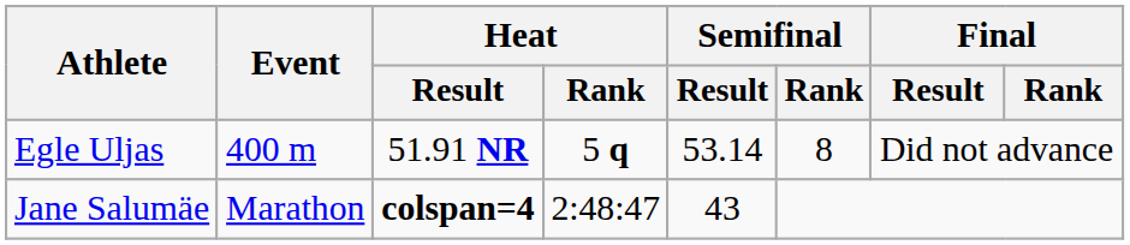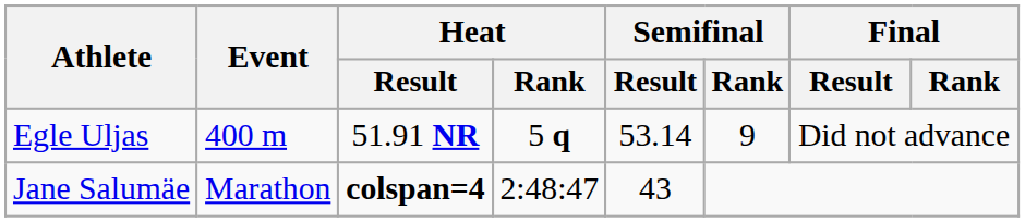Egle Uljas | Semifinal / Rank: 8 -> 9
